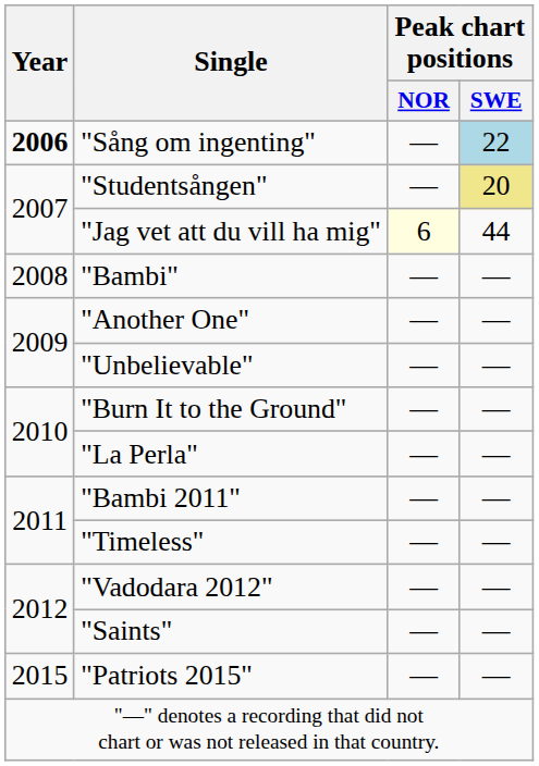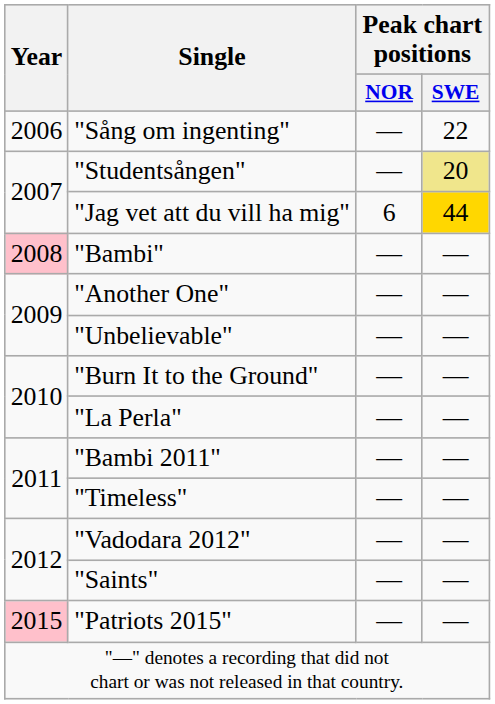"Sång om ingenting" | Year: bold -> normal
"Sång om ingenting" | Peak chart positions / SWE: lightblue background -> no background
"Jag vet att du vill ha mig" | Peak chart positions / NOR: lightyellow background -> no background
"Jag vet att du vill ha mig" | Peak chart positions / SWE: no background -> gold background
"Bambi" | Year: no background -> pink background
"Patriots 2015" | Year: no background -> pink background
